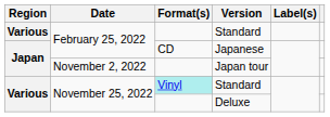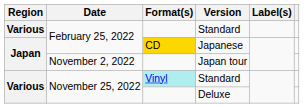Japanese | Format(s): no background -> gold background
